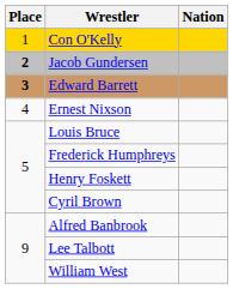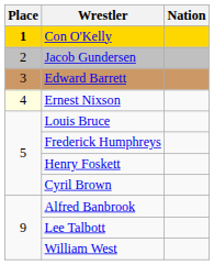Con O'Kelly | Place: normal -> bold
Jacob Gundersen | Place: bold -> normal
Edward Barrett | Place: bold -> normal
Ernest Nixson | Place: no background -> lightyellow background
